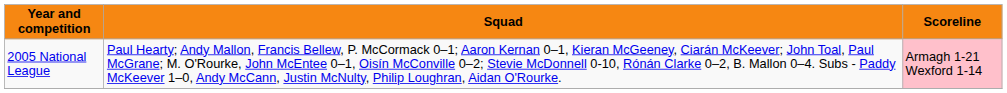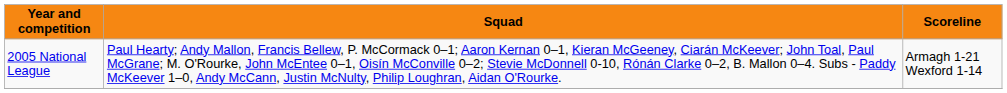2005 National League | Scoreline: pink background -> no background
